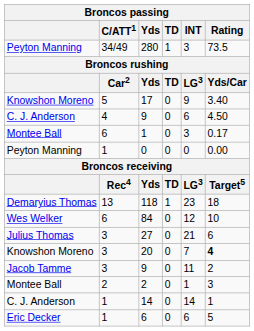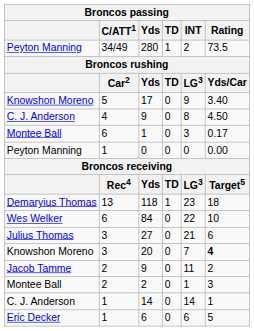280 | INT: 3 -> 2
C. J. Anderson / 9 | INT: 6 -> 8
84 | INT: 12 -> 22
Jacob Tamme / 9 | C/ATT1: 3 -> 2
